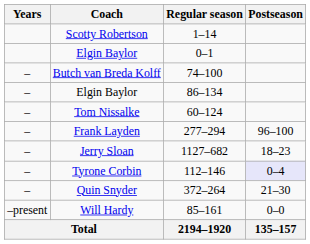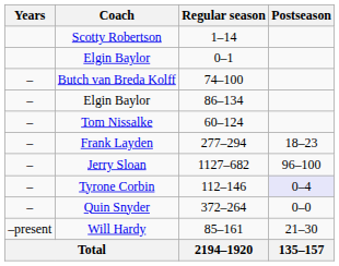Frank Layden | Postseason: 96–100 -> 18–23
Jerry Sloan | Postseason: 18–23 -> 96–100
Quin Snyder | Postseason: 21–30 -> 0–0
Will Hardy | Postseason: 0–0 -> 21–30
